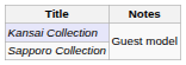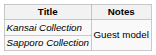Kansai Collection | Title: lavender background -> no background
